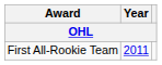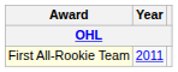row 3 | Award: no background -> lightyellow background
